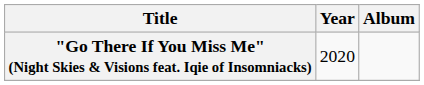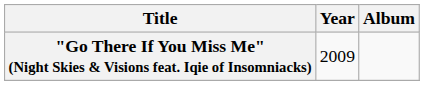row 2 | Year: 2020 -> 2009
